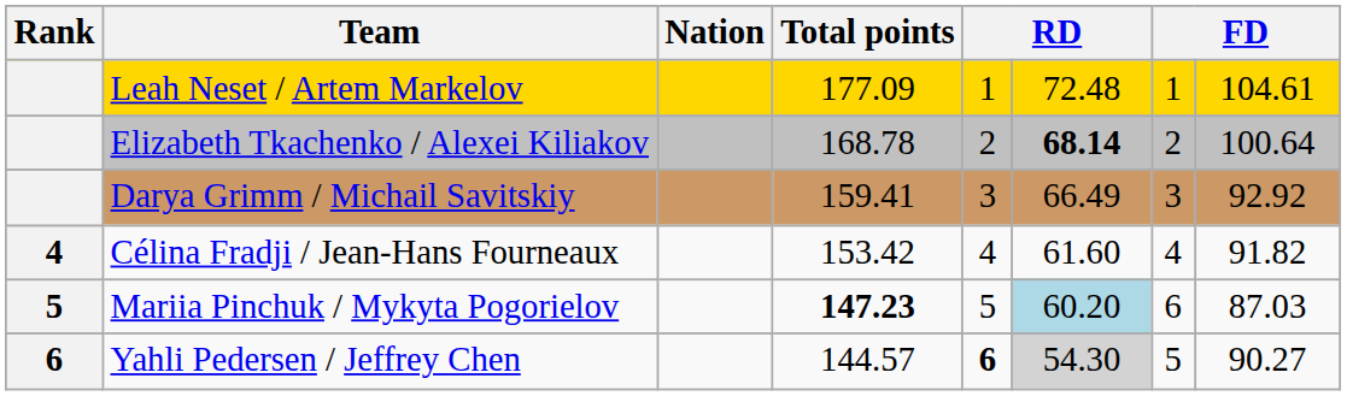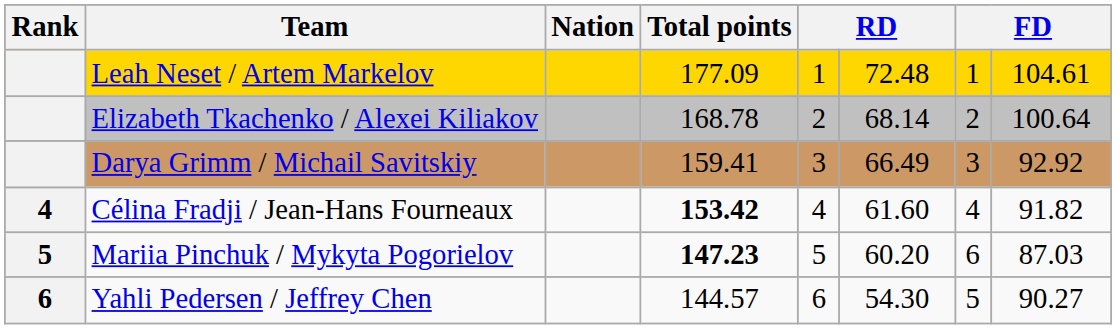Elizabeth Tkachenko / Alexei Kiliakov | column 6: bold -> normal
Célina Fradji / Jean-Hans Fourneaux | Total points: normal -> bold
Mariia Pinchuk / Mykyta Pogorielov | column 6: lightblue background -> no background
Yahli Pedersen / Jeffrey Chen | column 5: bold -> normal
Yahli Pedersen / Jeffrey Chen | column 6: lightgrey background -> no background
